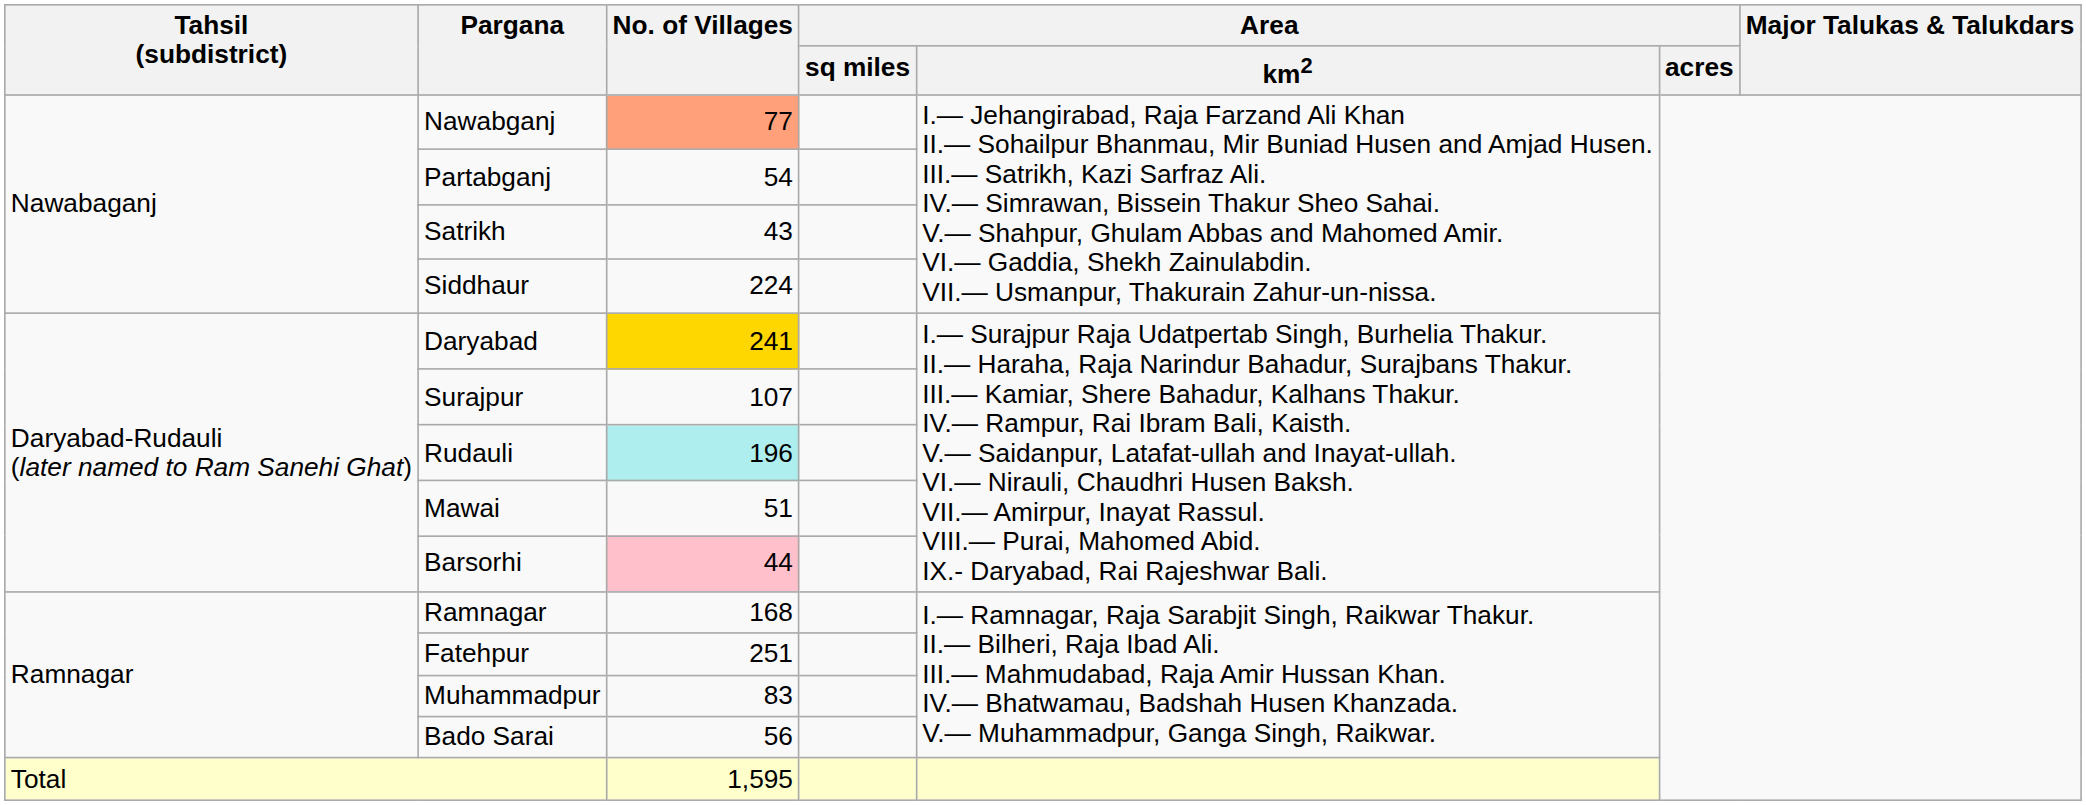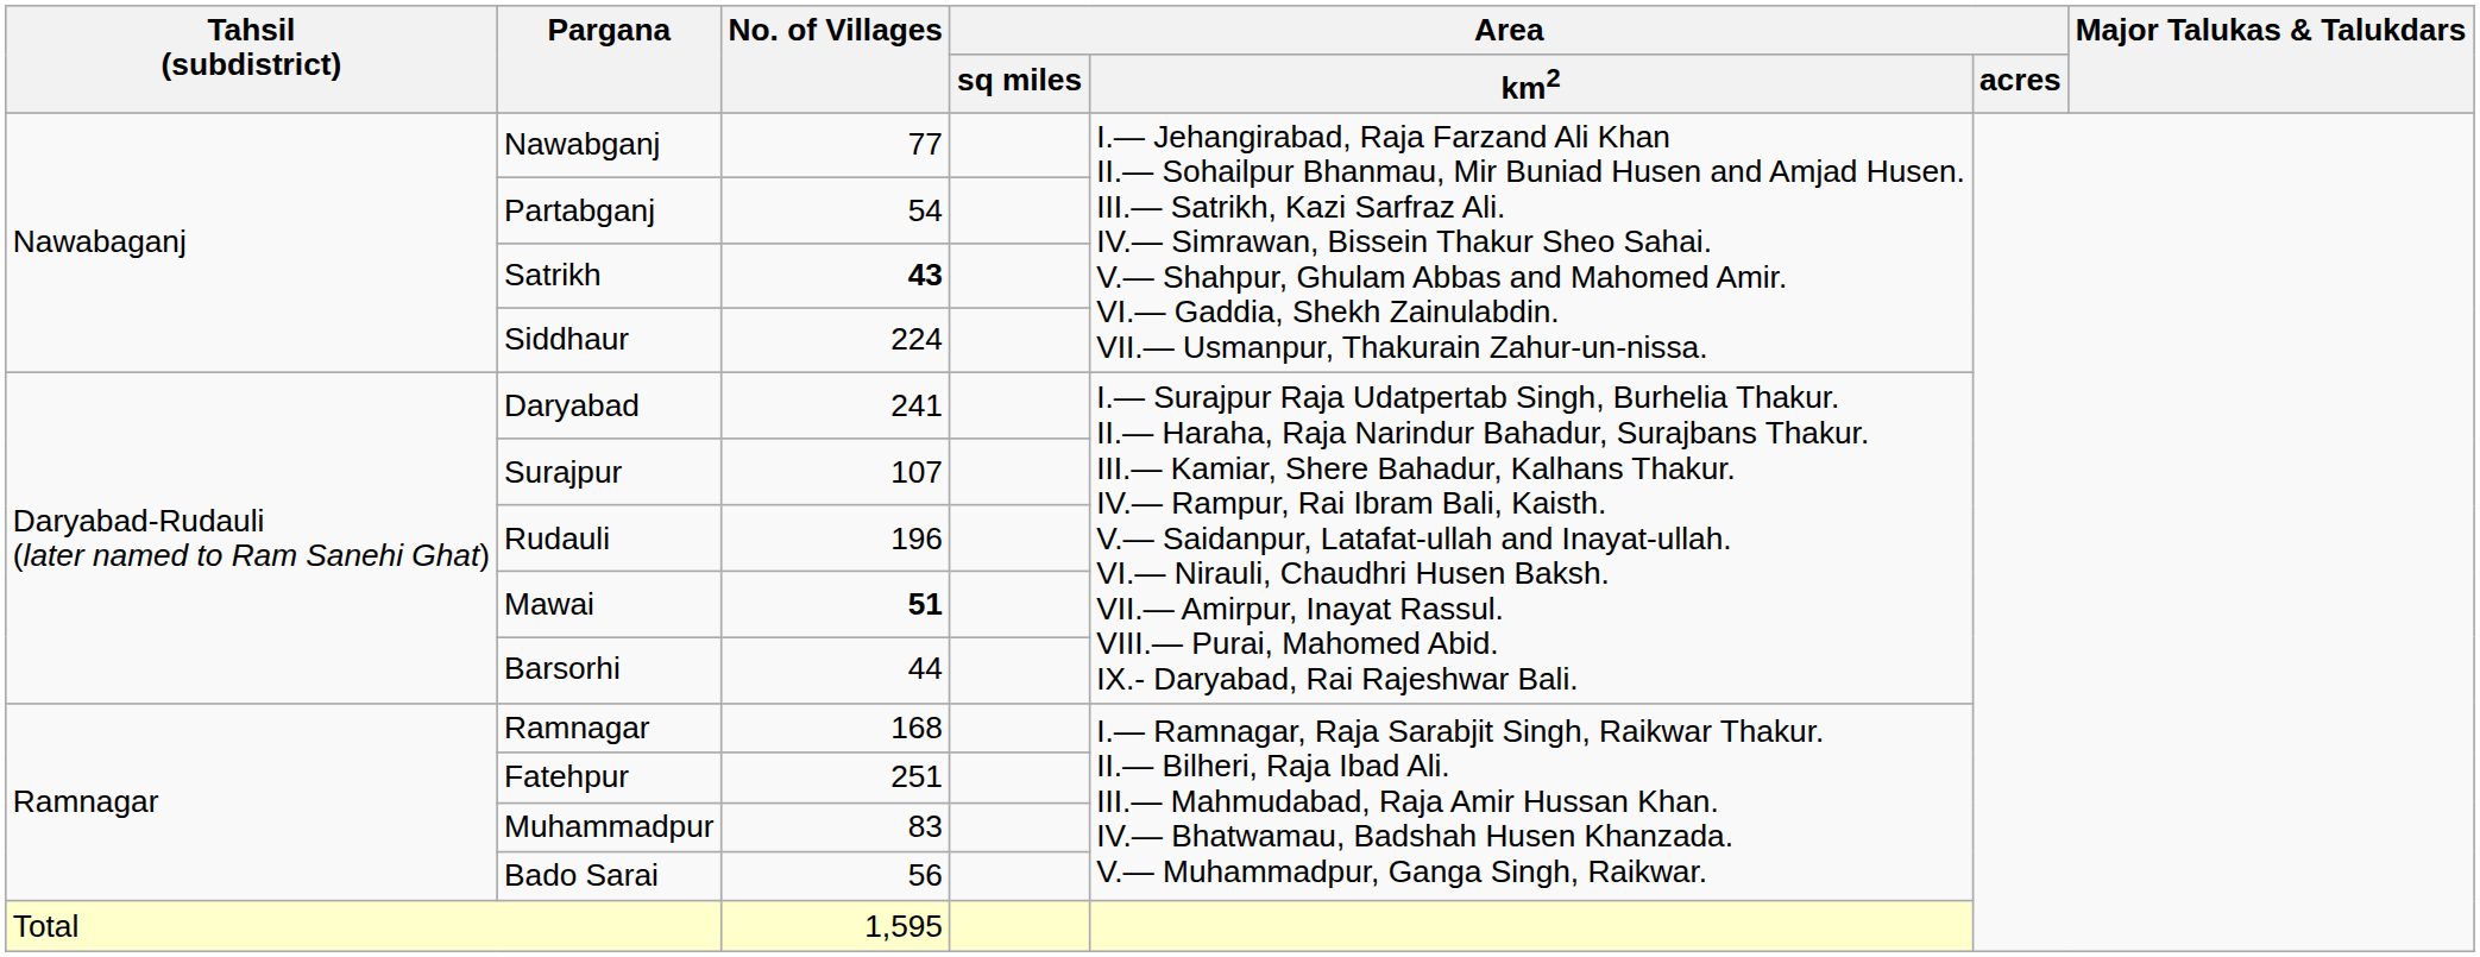Nawabganj | No. of Villages: lightsalmon background -> no background
Satrikh | No. of Villages: normal -> bold
Daryabad | No. of Villages: gold background -> no background
Rudauli | No. of Villages: paleturquoise background -> no background
Mawai | No. of Villages: normal -> bold
Barsorhi | No. of Villages: pink background -> no background
